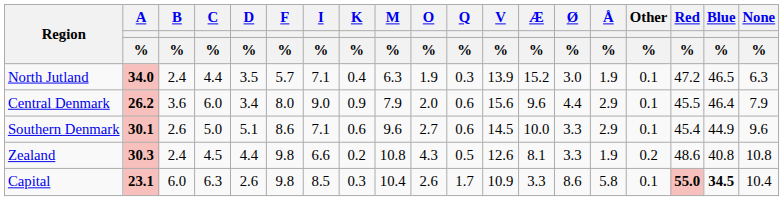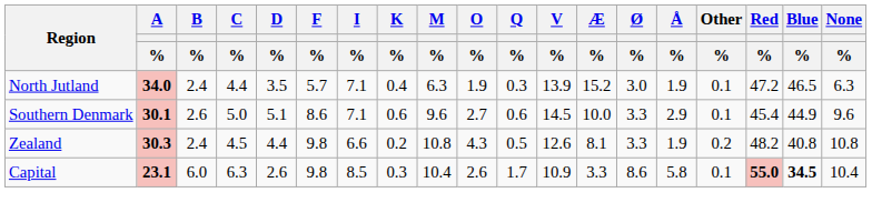- row: Central Denmark | 26.2 | 3.6 | 6.0 | 3.4 | 8.0 | 9.0 | 0.9 | 7.9 | 2.0 | 0.6 | 15.6 | 9.6 | 4.4 | 2.9 | 0.1 | 45.5 | 46.4 | 7.9
Zealand | Red / %: 48.6 -> 48.2
